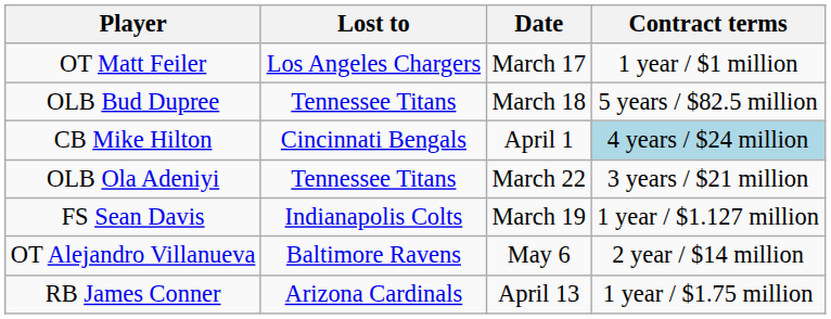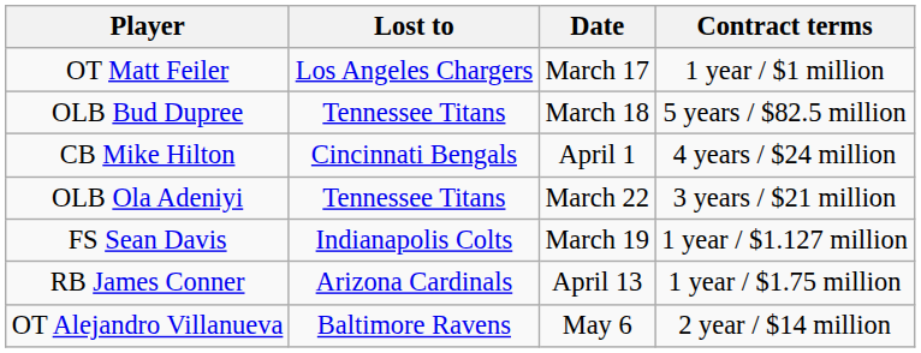CB Mike Hilton | Contract terms: lightblue background -> no background
rows swapped: RB James Conner <-> OT Alejandro Villanueva
